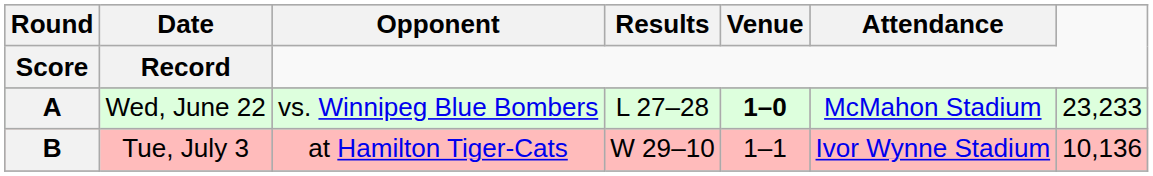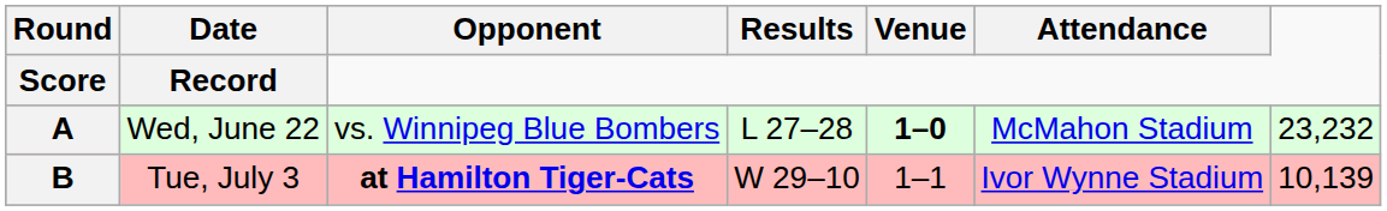A | column 7: 23,233 -> 23,232
B | Opponent: normal -> bold
B | column 7: 10,136 -> 10,139
